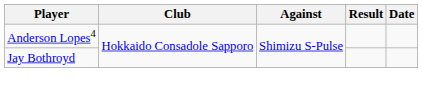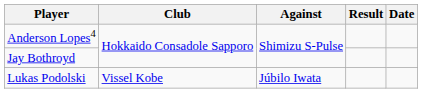+ row: Lukas Podolski | Vissel Kobe | Júbilo Iwata
